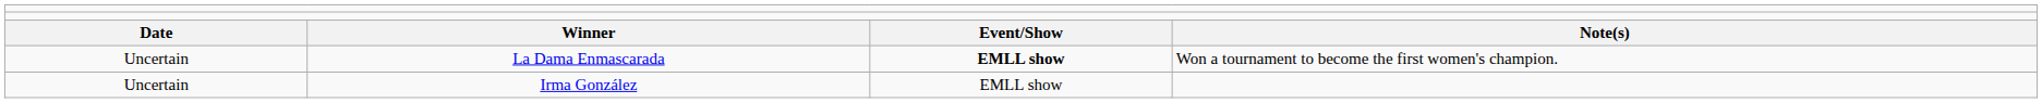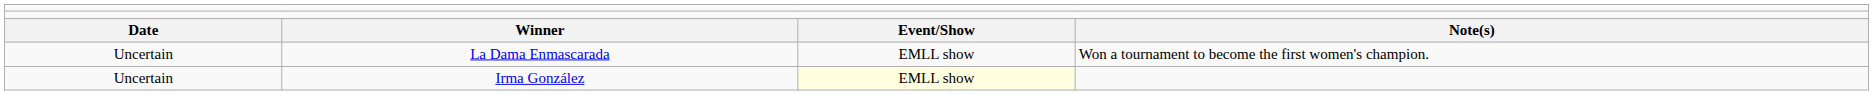La Dama Enmascarada | column 3: bold -> normal
Irma González | column 3: no background -> lightyellow background
